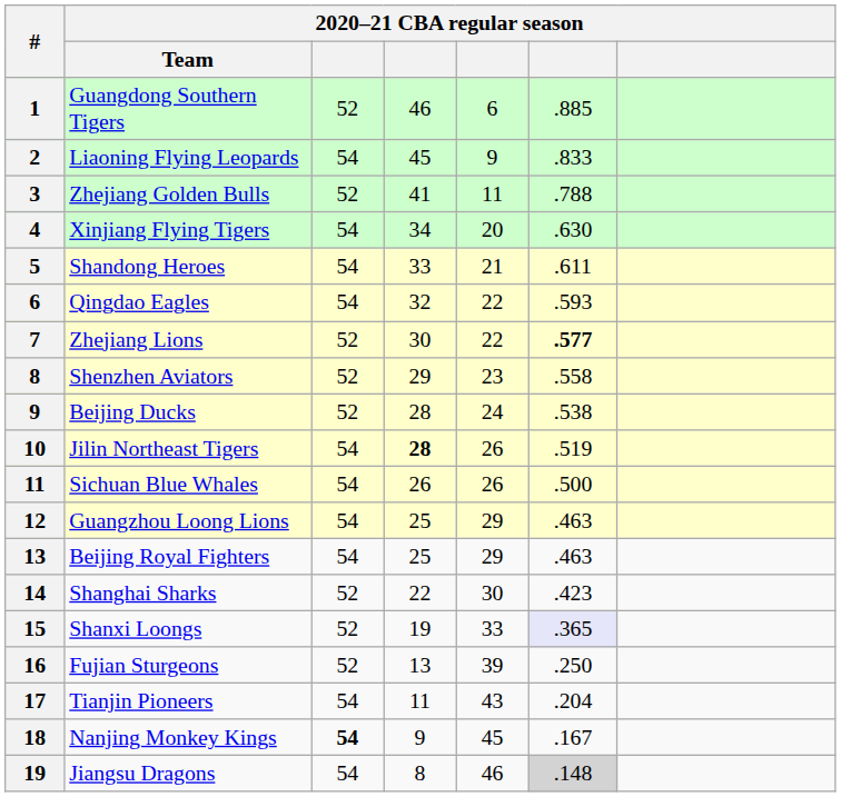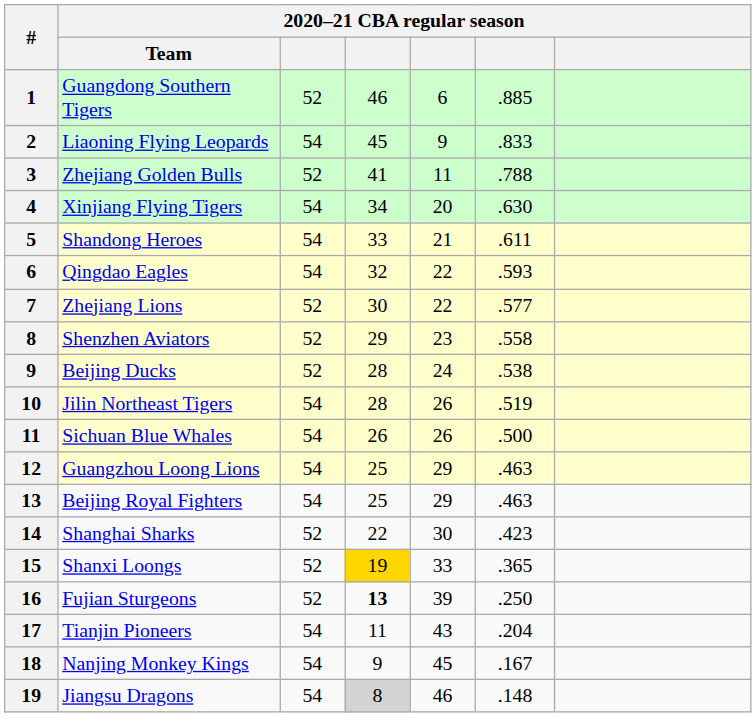Zhejiang Lions | column 6: bold -> normal
Jilin Northeast Tigers | column 4: bold -> normal
Shanxi Loongs | column 4: no background -> gold background
Shanxi Loongs | column 6: lavender background -> no background
Fujian Sturgeons | column 4: normal -> bold
Nanjing Monkey Kings | column 3: bold -> normal
Jiangsu Dragons | column 4: no background -> lightgrey background
Jiangsu Dragons | column 6: lightgrey background -> no background
